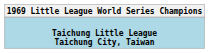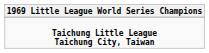row 2 | column 1: lightblue background -> no background
